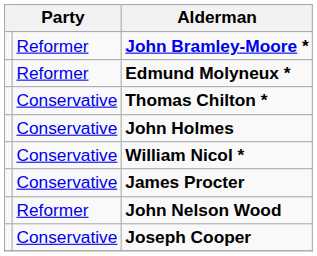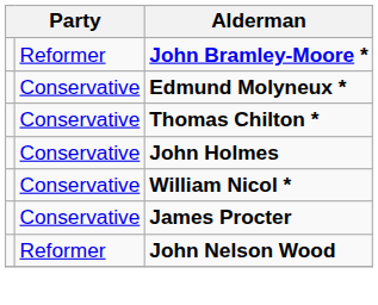Edmund Molyneux * | column 2: Reformer -> Conservative
- row: Conservative | Joseph Cooper
